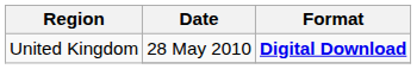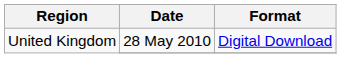United Kingdom / 28 May 2010 | Format: bold -> normal
